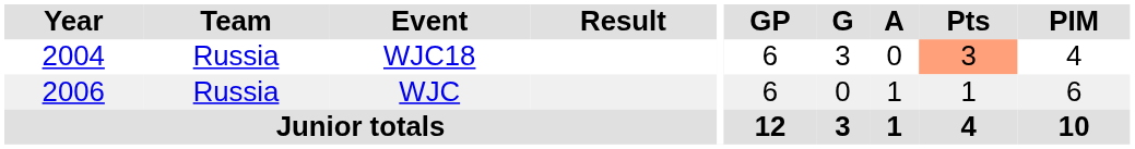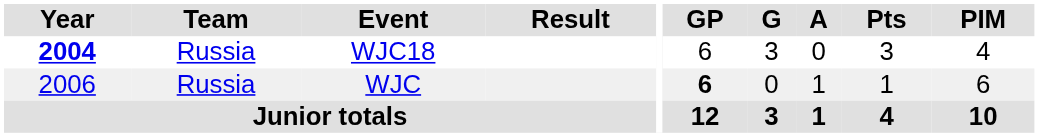WJC18 | Year: normal -> bold
WJC18 | Pts: lightsalmon background -> no background
WJC | GP: normal -> bold
